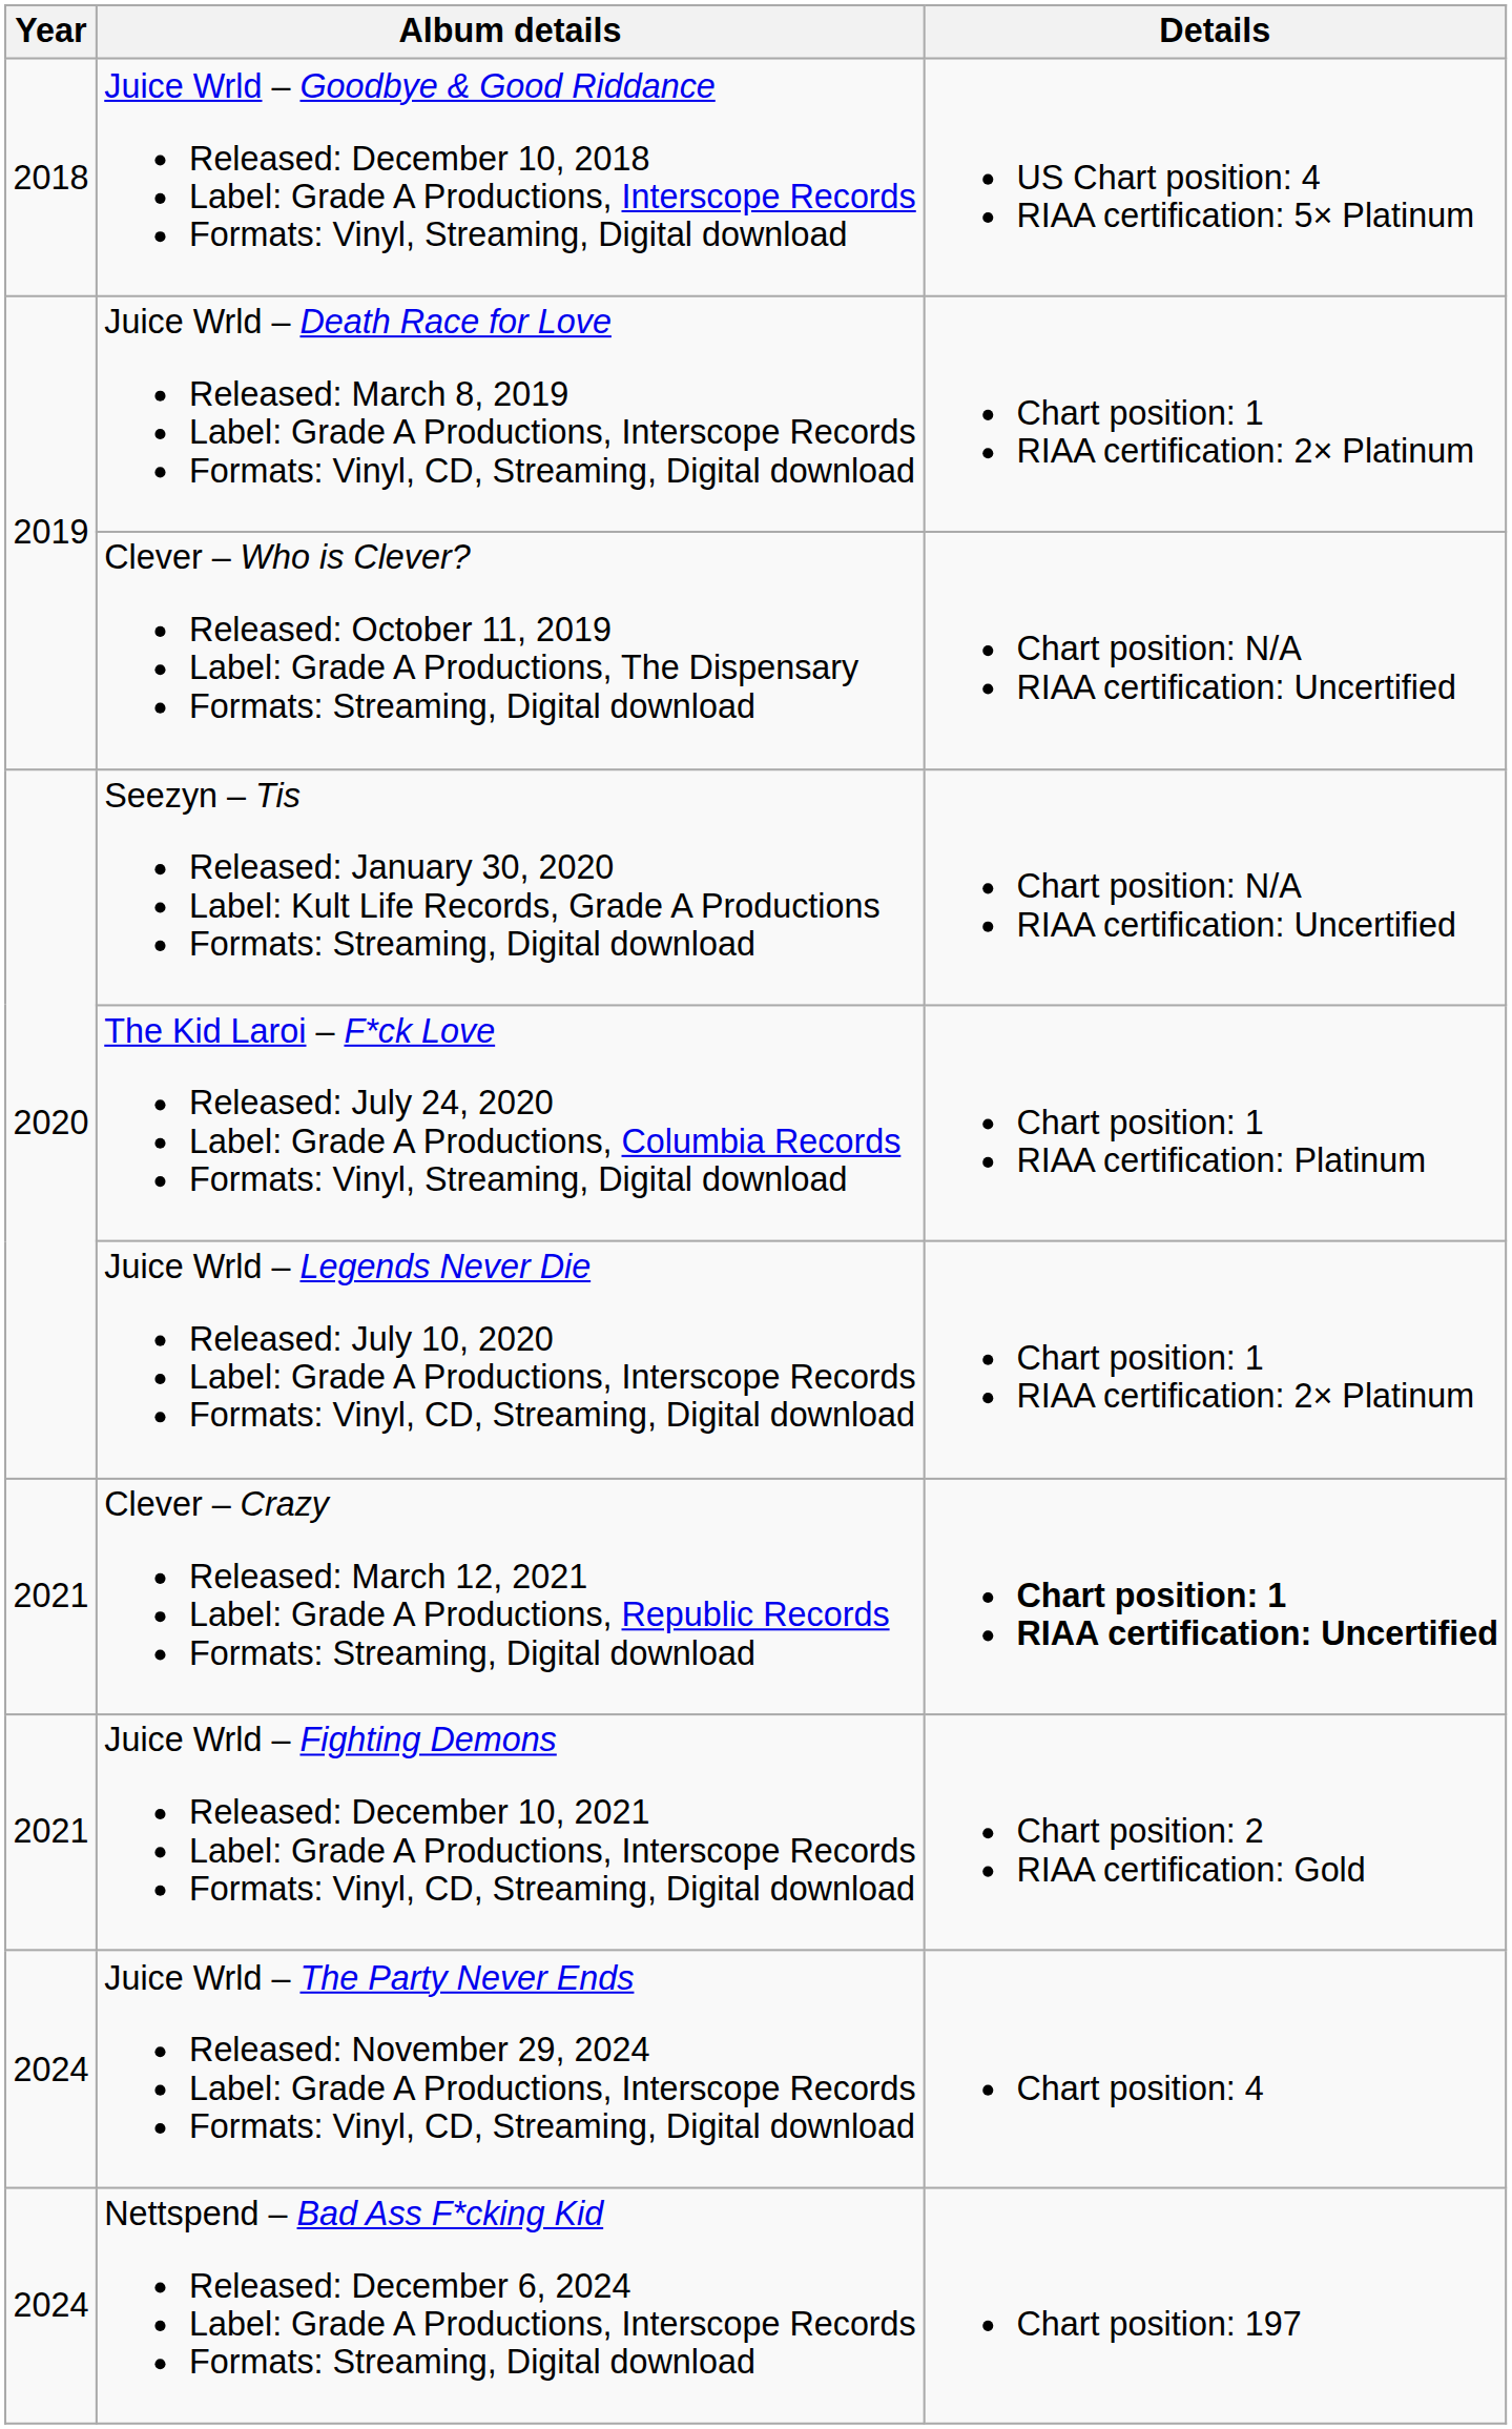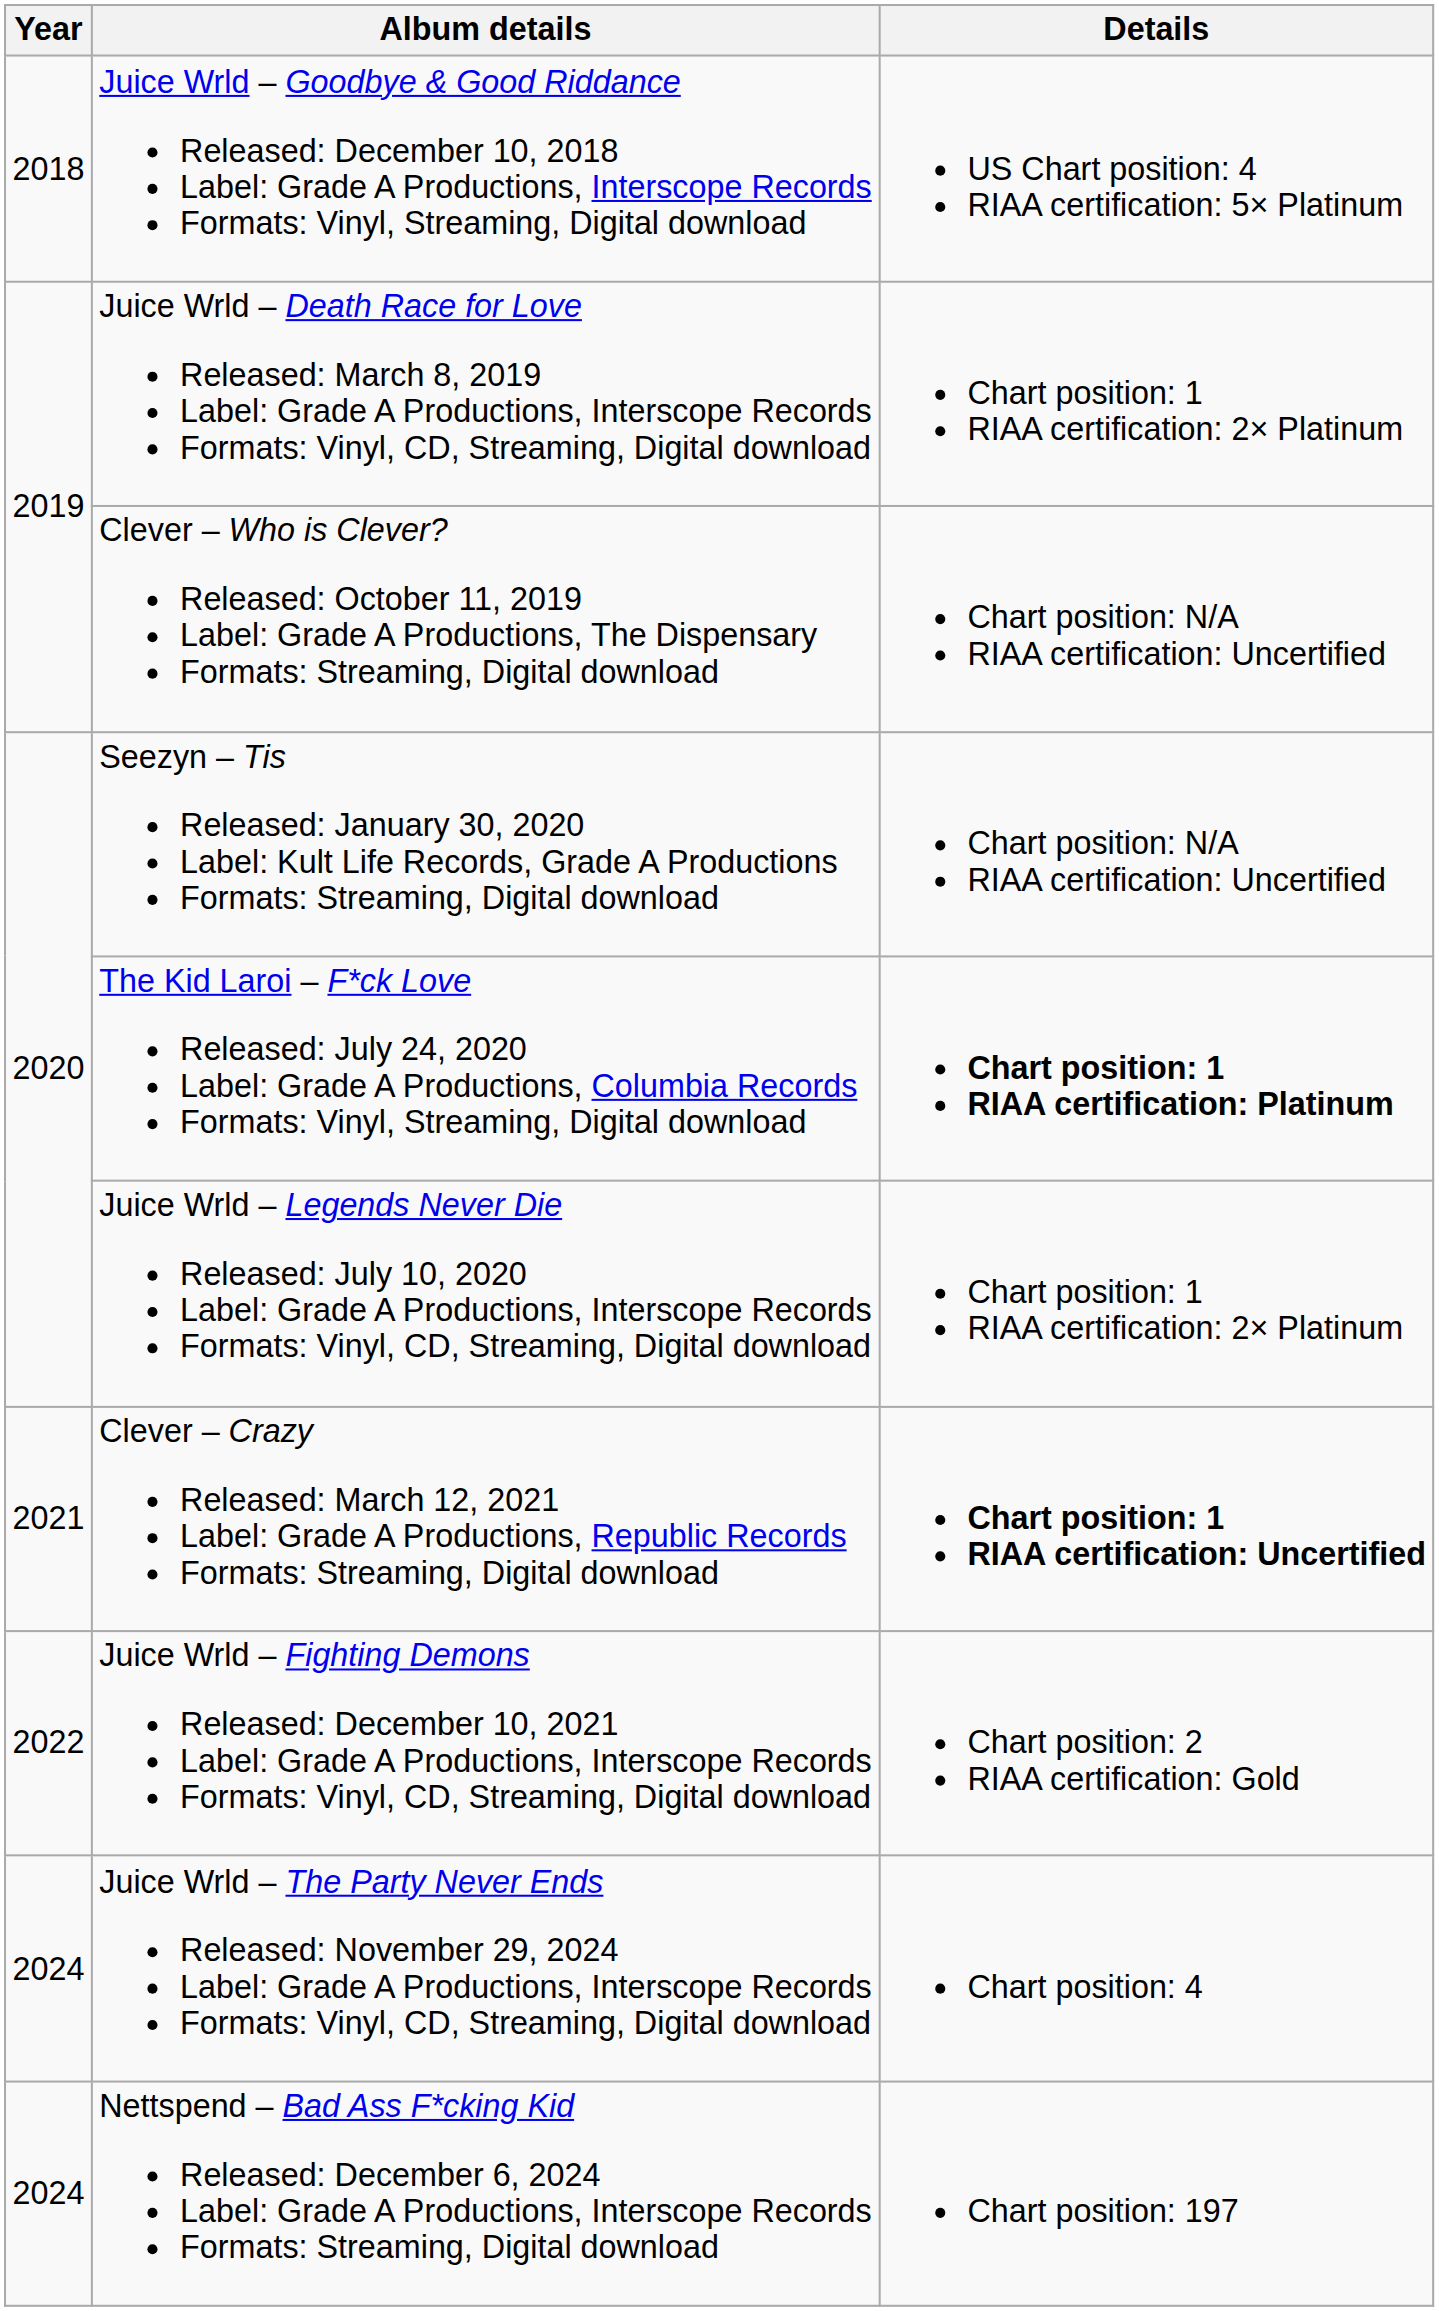row 6 | Details: normal -> bold
row 9 | Year: 2021 -> 2022
